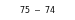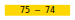row 1 | column 1: no background -> gold background
